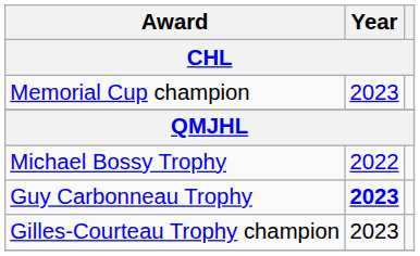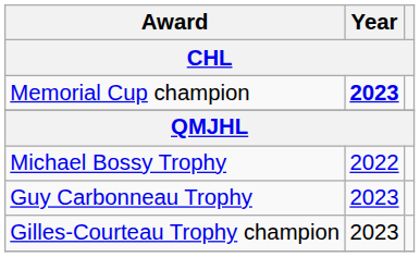Memorial Cup champion | Year: normal -> bold
Guy Carbonneau Trophy | Year: bold -> normal
